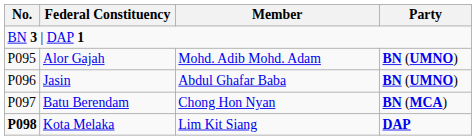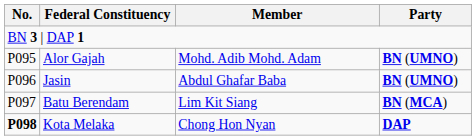Batu Berendam | Member: Chong Hon Nyan -> Lim Kit Siang
Kota Melaka | Member: Lim Kit Siang -> Chong Hon Nyan
